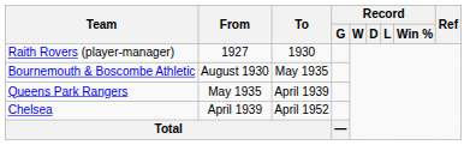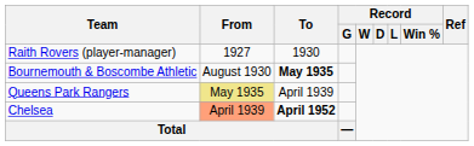Bournemouth & Boscombe Athletic | To: normal -> bold
Queens Park Rangers | From: no background -> khaki background
Chelsea | From: no background -> lightsalmon background
Chelsea | To: normal -> bold
